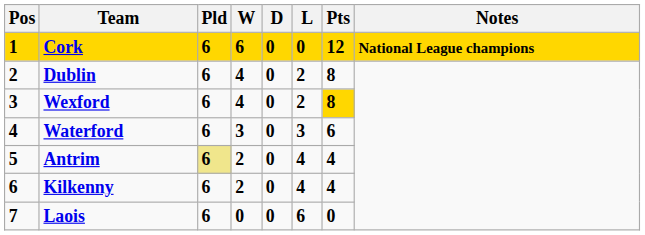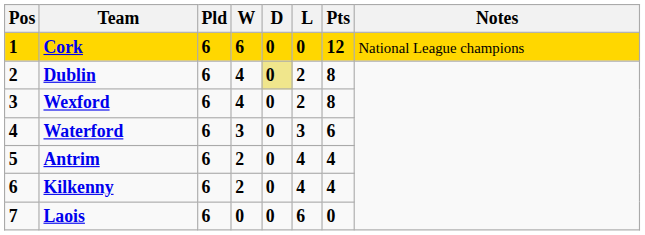Cork | Notes: bold -> normal
Dublin | D: no background -> khaki background
Wexford | Pts: gold background -> no background
Antrim | Pld: khaki background -> no background
